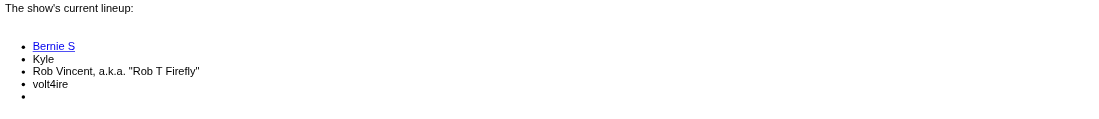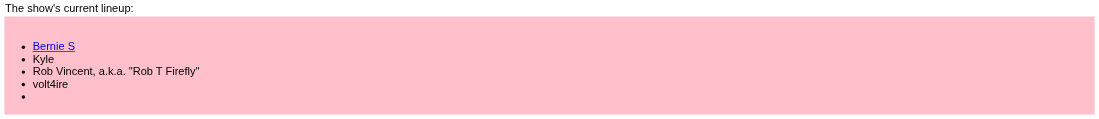Bernie S Kyle Rob Vincent, a.k.a. "Rob T Firefly" volt4ire | column 1: no background -> pink background
